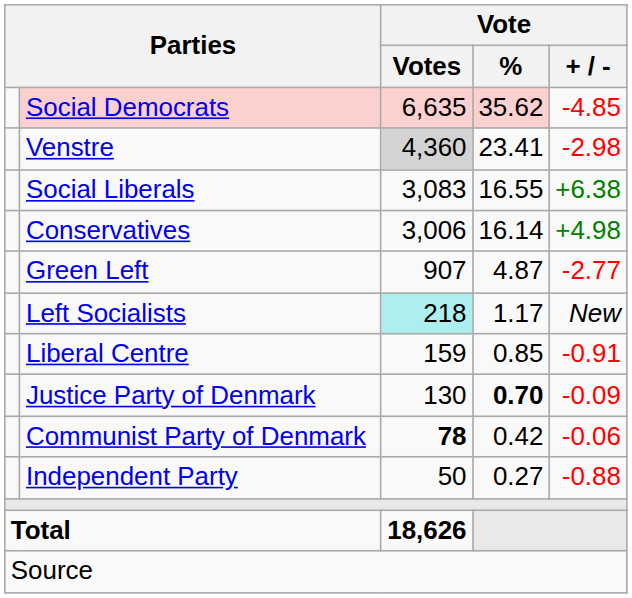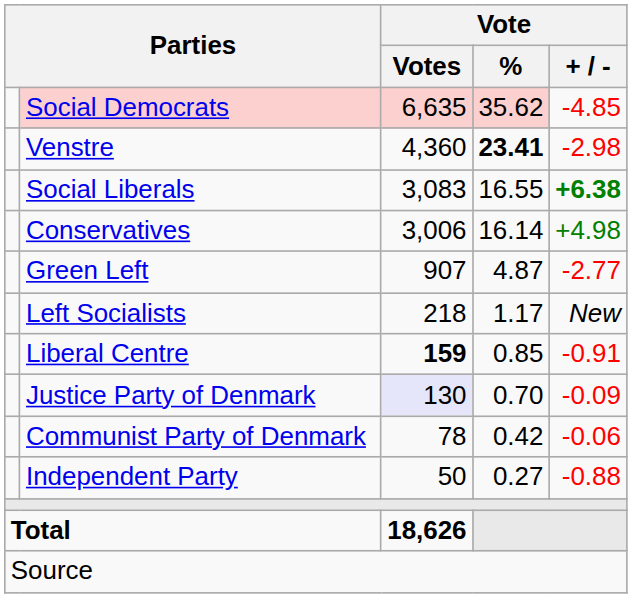Venstre | Vote / Votes: lightgrey background -> no background
Venstre | Vote / %: normal -> bold
Social Liberals | Vote / + / -: normal -> bold
Left Socialists | Vote / Votes: paleturquoise background -> no background
Liberal Centre | Vote / Votes: normal -> bold
Justice Party of Denmark | Vote / Votes: no background -> lavender background
Justice Party of Denmark | Vote / %: bold -> normal
Communist Party of Denmark | Vote / Votes: bold -> normal
